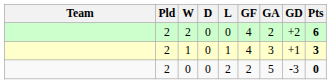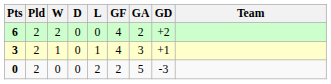columns swapped: Team <-> Pts
